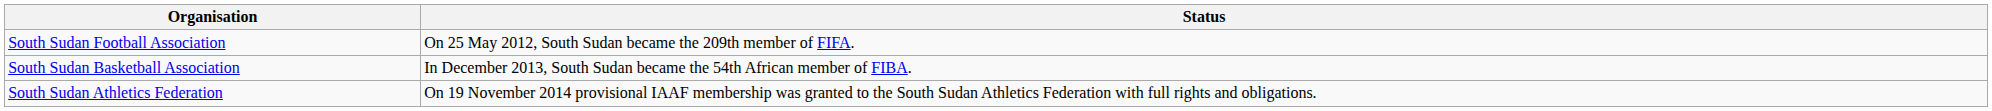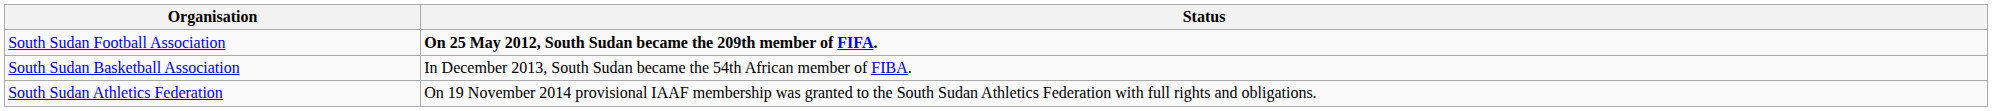South Sudan Football Association | Status: normal -> bold
